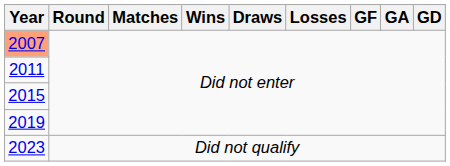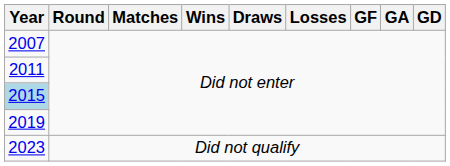2007 | Year: lightsalmon background -> no background
2015 | Year: no background -> lightblue background
